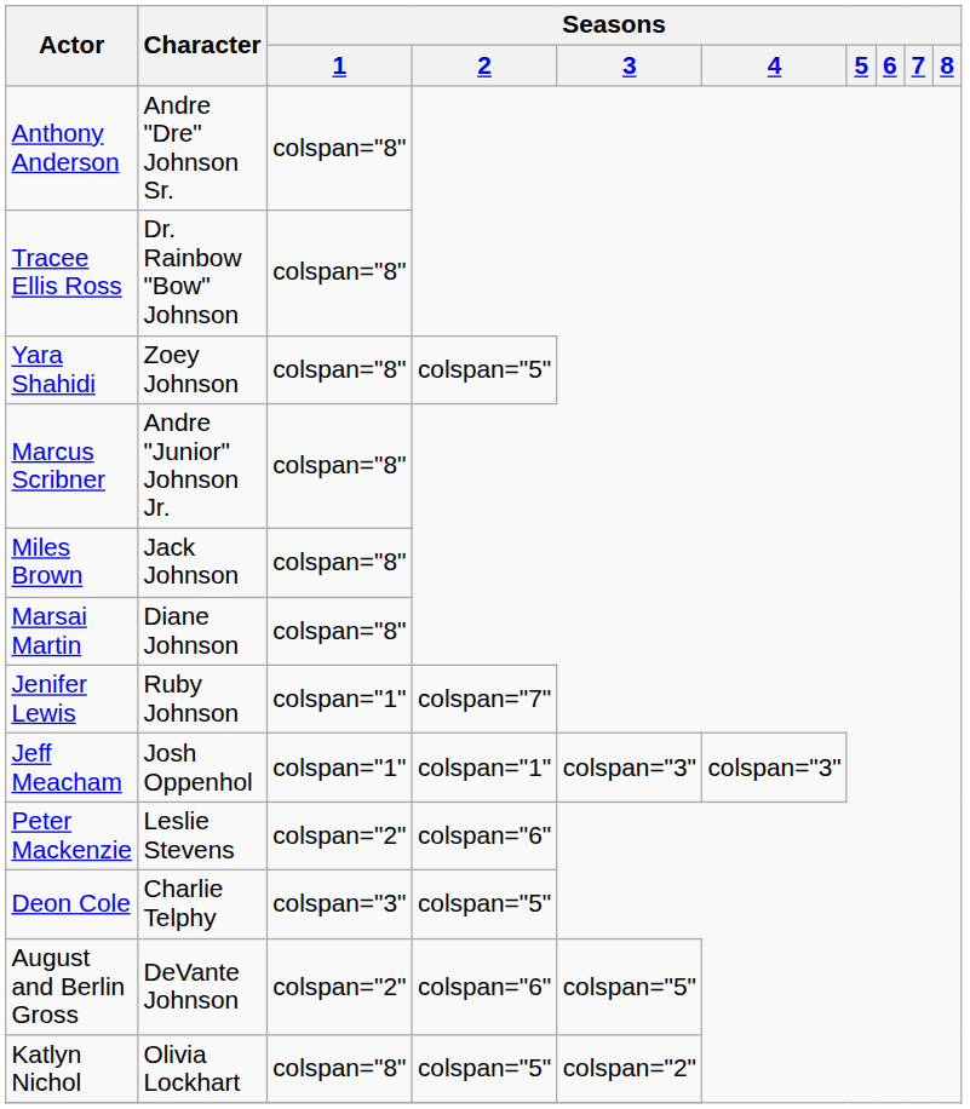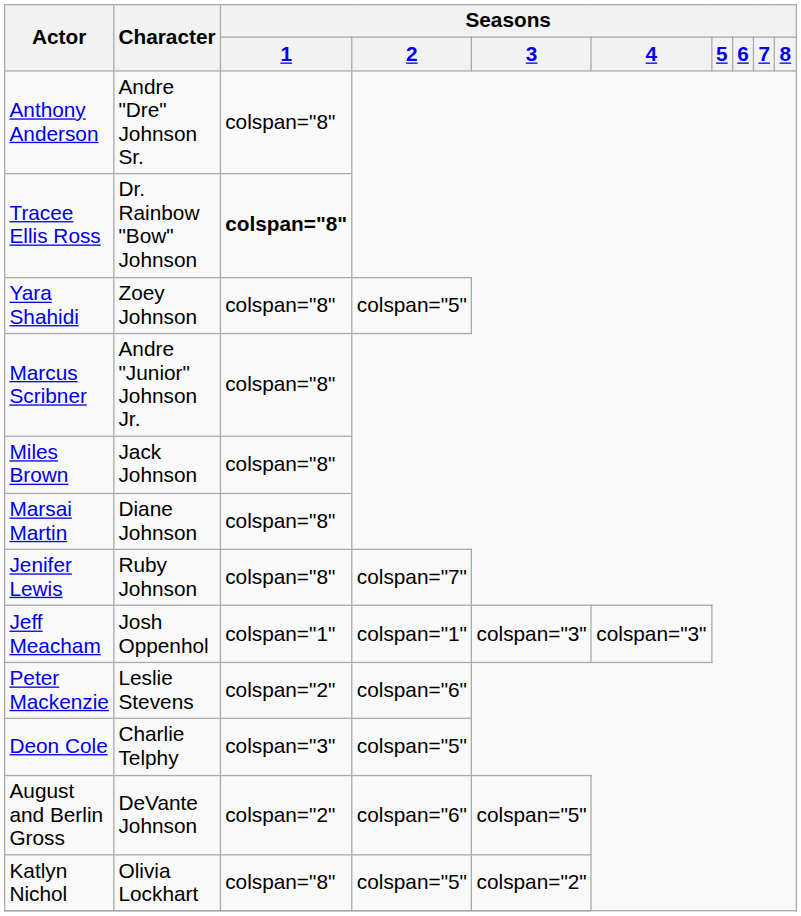Tracee Ellis Ross | Seasons / 1: normal -> bold
Jenifer Lewis | Seasons / 1: colspan="1" -> colspan="8"
